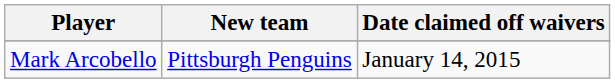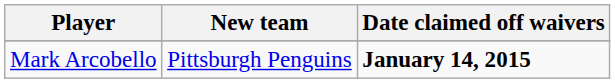Mark Arcobello | Date claimed off waivers: normal -> bold
